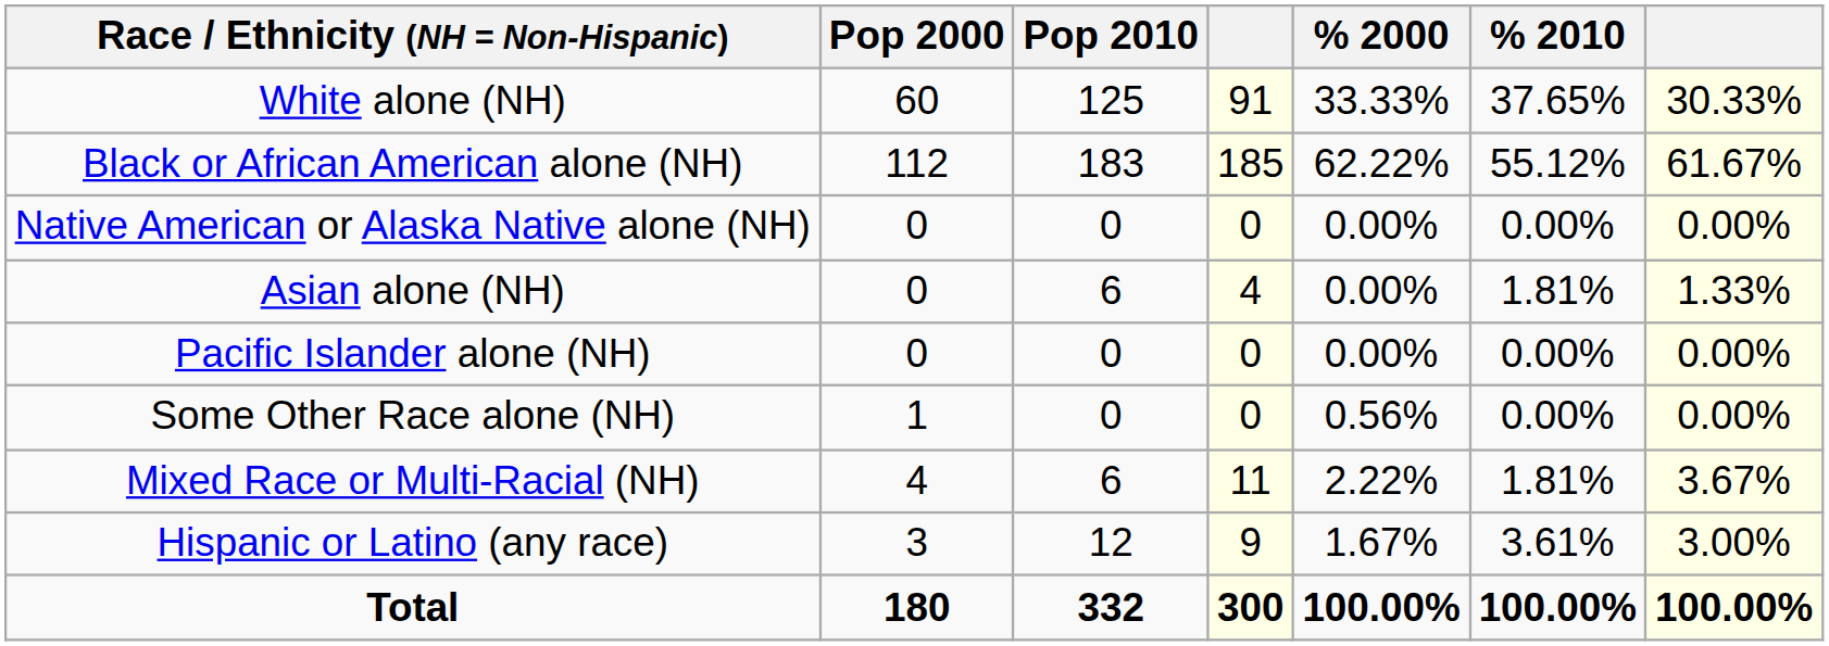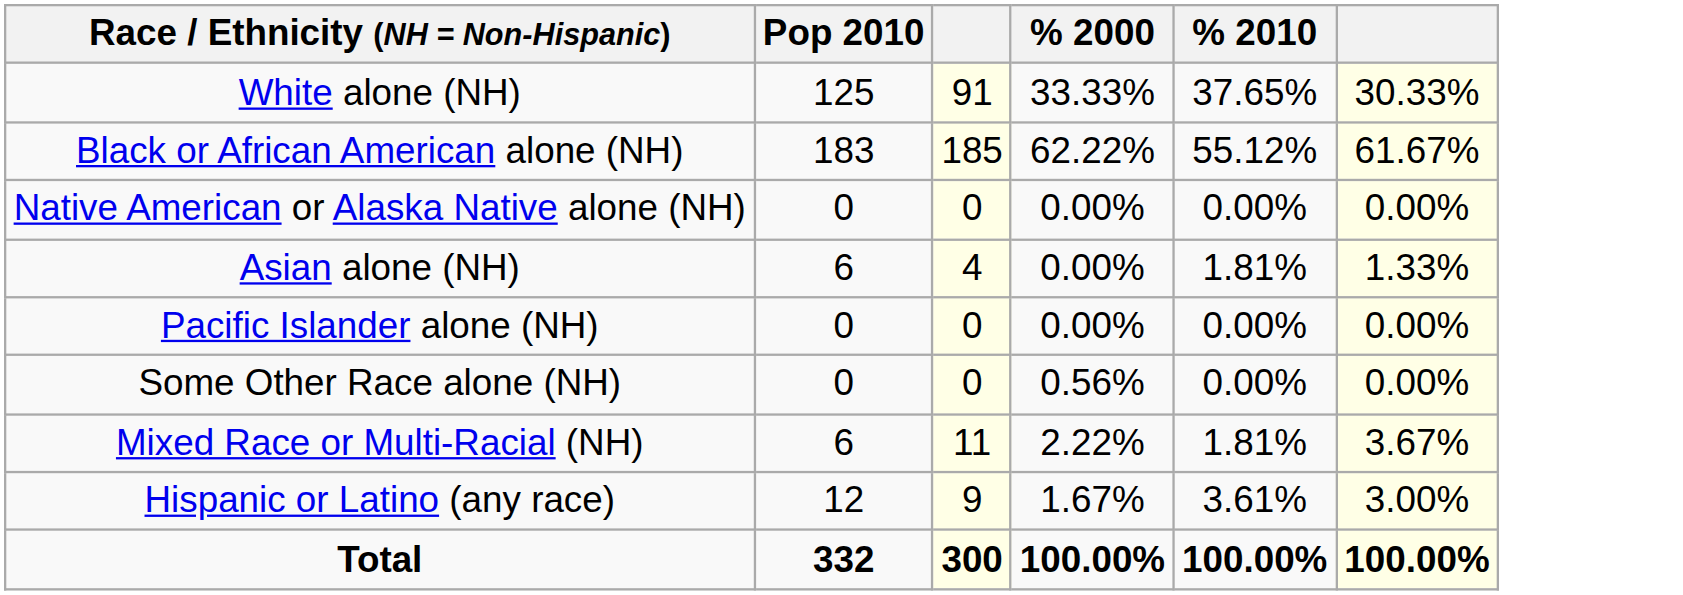- column: Pop 2000 | 60 | 112 | 0 | 0 | 0 | 1 | 4 | 3 | 180
